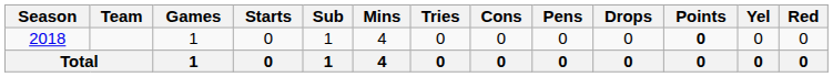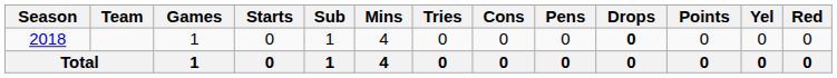2018 | Drops: normal -> bold
2018 | Points: bold -> normal
